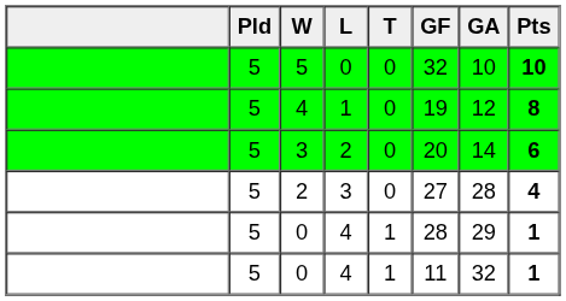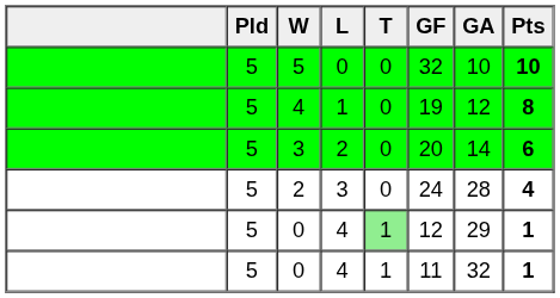row 5 | GF: 27 -> 24
row 6 | T: no background -> lightgreen background
row 6 | GF: 28 -> 12
